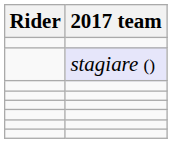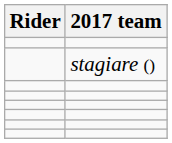row 3 | 2017 team: lavender background -> no background
